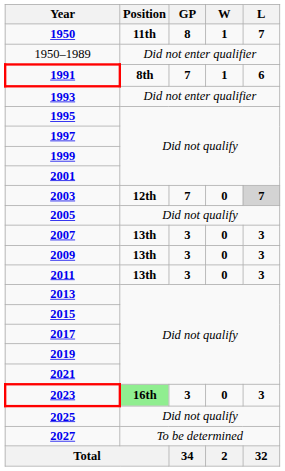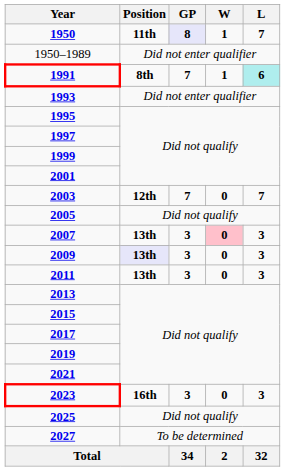1950 | GP: no background -> lavender background
1991 | L: no background -> paleturquoise background
2003 | L: lightgrey background -> no background
2007 | W: no background -> pink background
2009 | Position: no background -> lavender background
2023 | Position: lightgreen background -> no background
